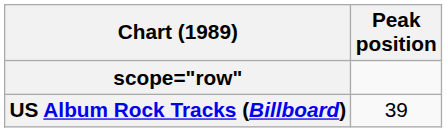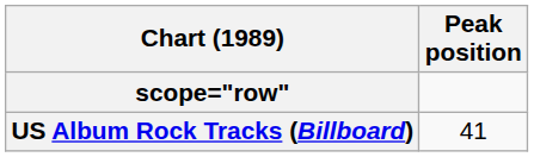US Album Rock Tracks (Billboard) | Peak position: 39 -> 41
